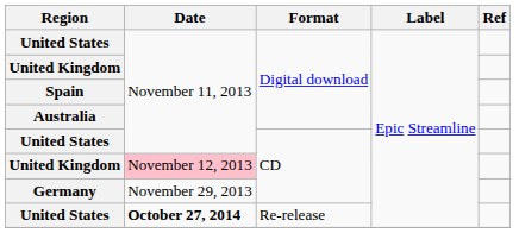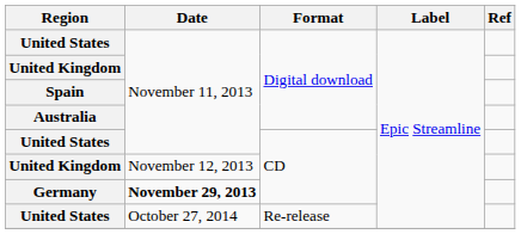United Kingdom / CD | Date: pink background -> no background
Germany | Date: normal -> bold
United States / Re-release | Date: bold -> normal
